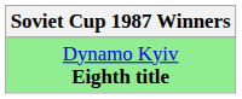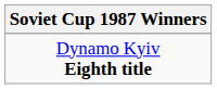row 2 | column 1: lightgreen background -> no background
